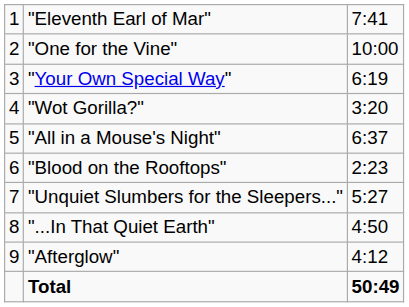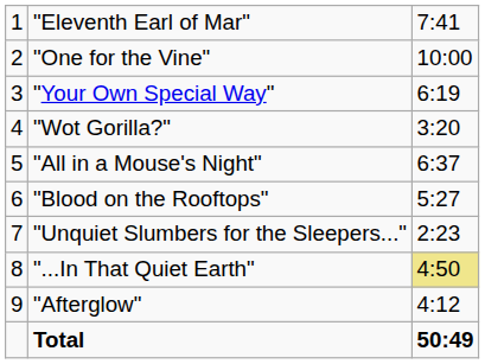"Blood on the Rooftops" | column 3: 2:23 -> 5:27
"Unquiet Slumbers for the Sleepers..." | column 3: 5:27 -> 2:23
"...In That Quiet Earth" | column 3: no background -> khaki background
